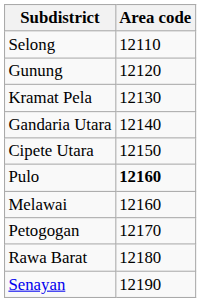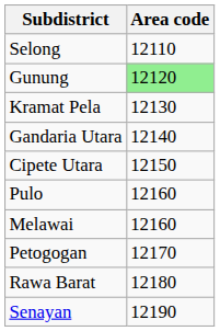Gunung | Area code: no background -> lightgreen background
Pulo | Area code: bold -> normal
